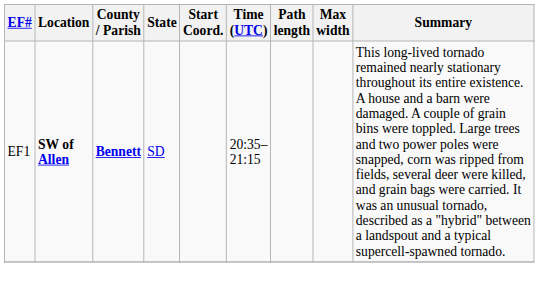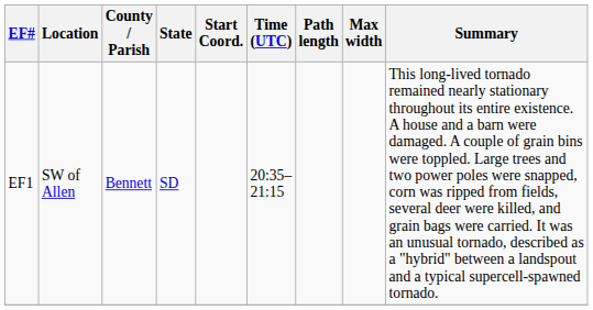EF1 | Location: bold -> normal
EF1 | County / Parish: bold -> normal
